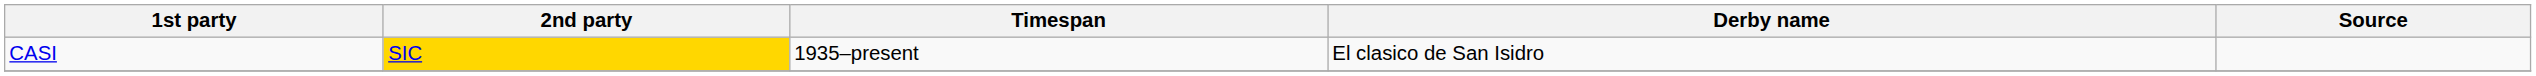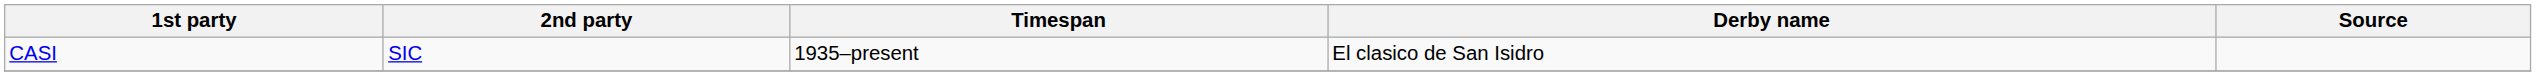CASI | 2nd party: gold background -> no background
